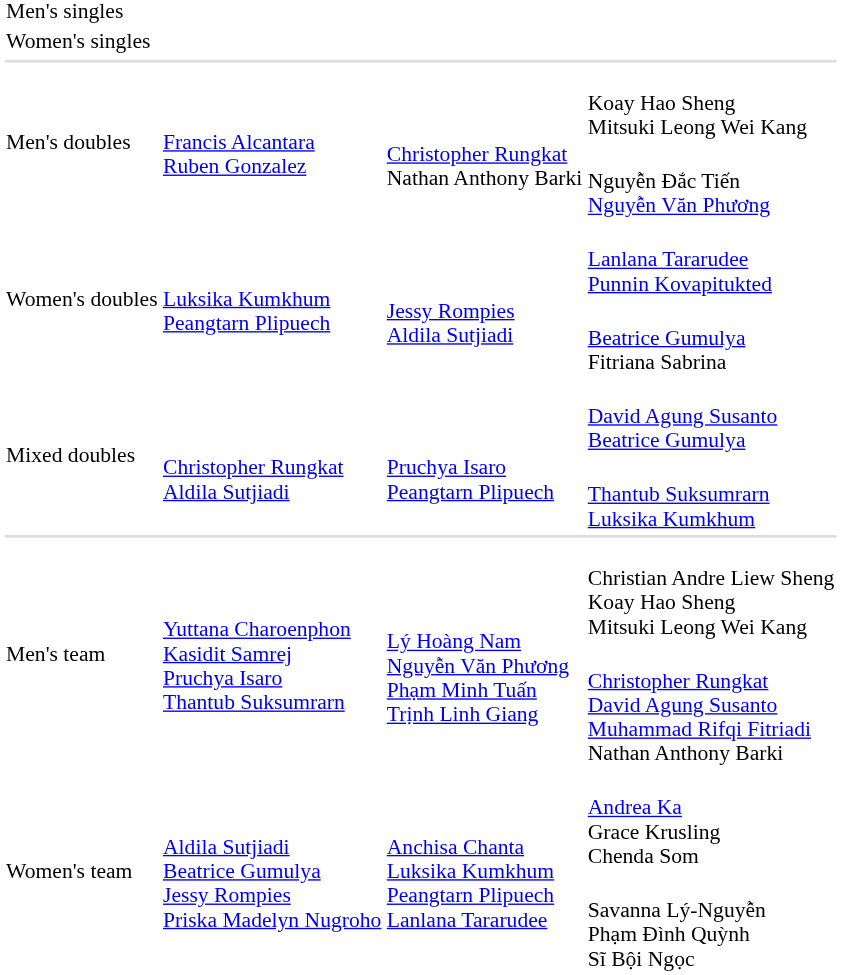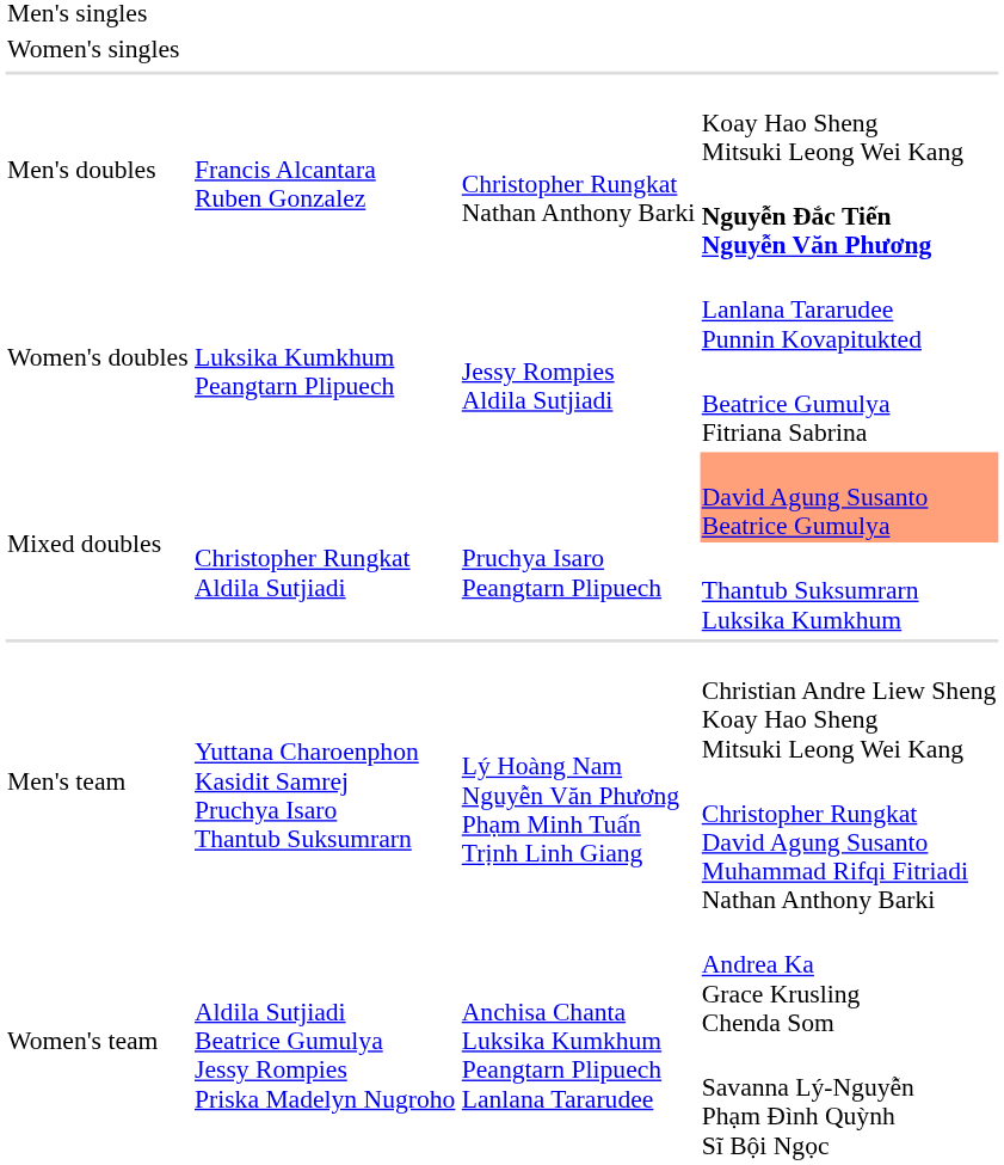Nguyễn Đắc Tiến Nguyễn Văn Phương | column 4: normal -> bold
David Agung Susanto Beatrice Gumulya | column 4: no background -> lightsalmon background
